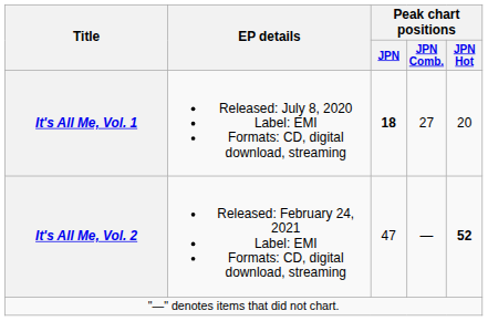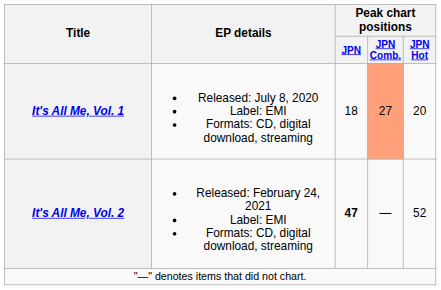It's All Me, Vol. 1 | Peak chart positions / JPN: bold -> normal
It's All Me, Vol. 1 | Peak chart positions / JPN Comb.: no background -> lightsalmon background
It's All Me, Vol. 2 | Peak chart positions / JPN: normal -> bold
It's All Me, Vol. 2 | Peak chart positions / JPN Hot: bold -> normal
